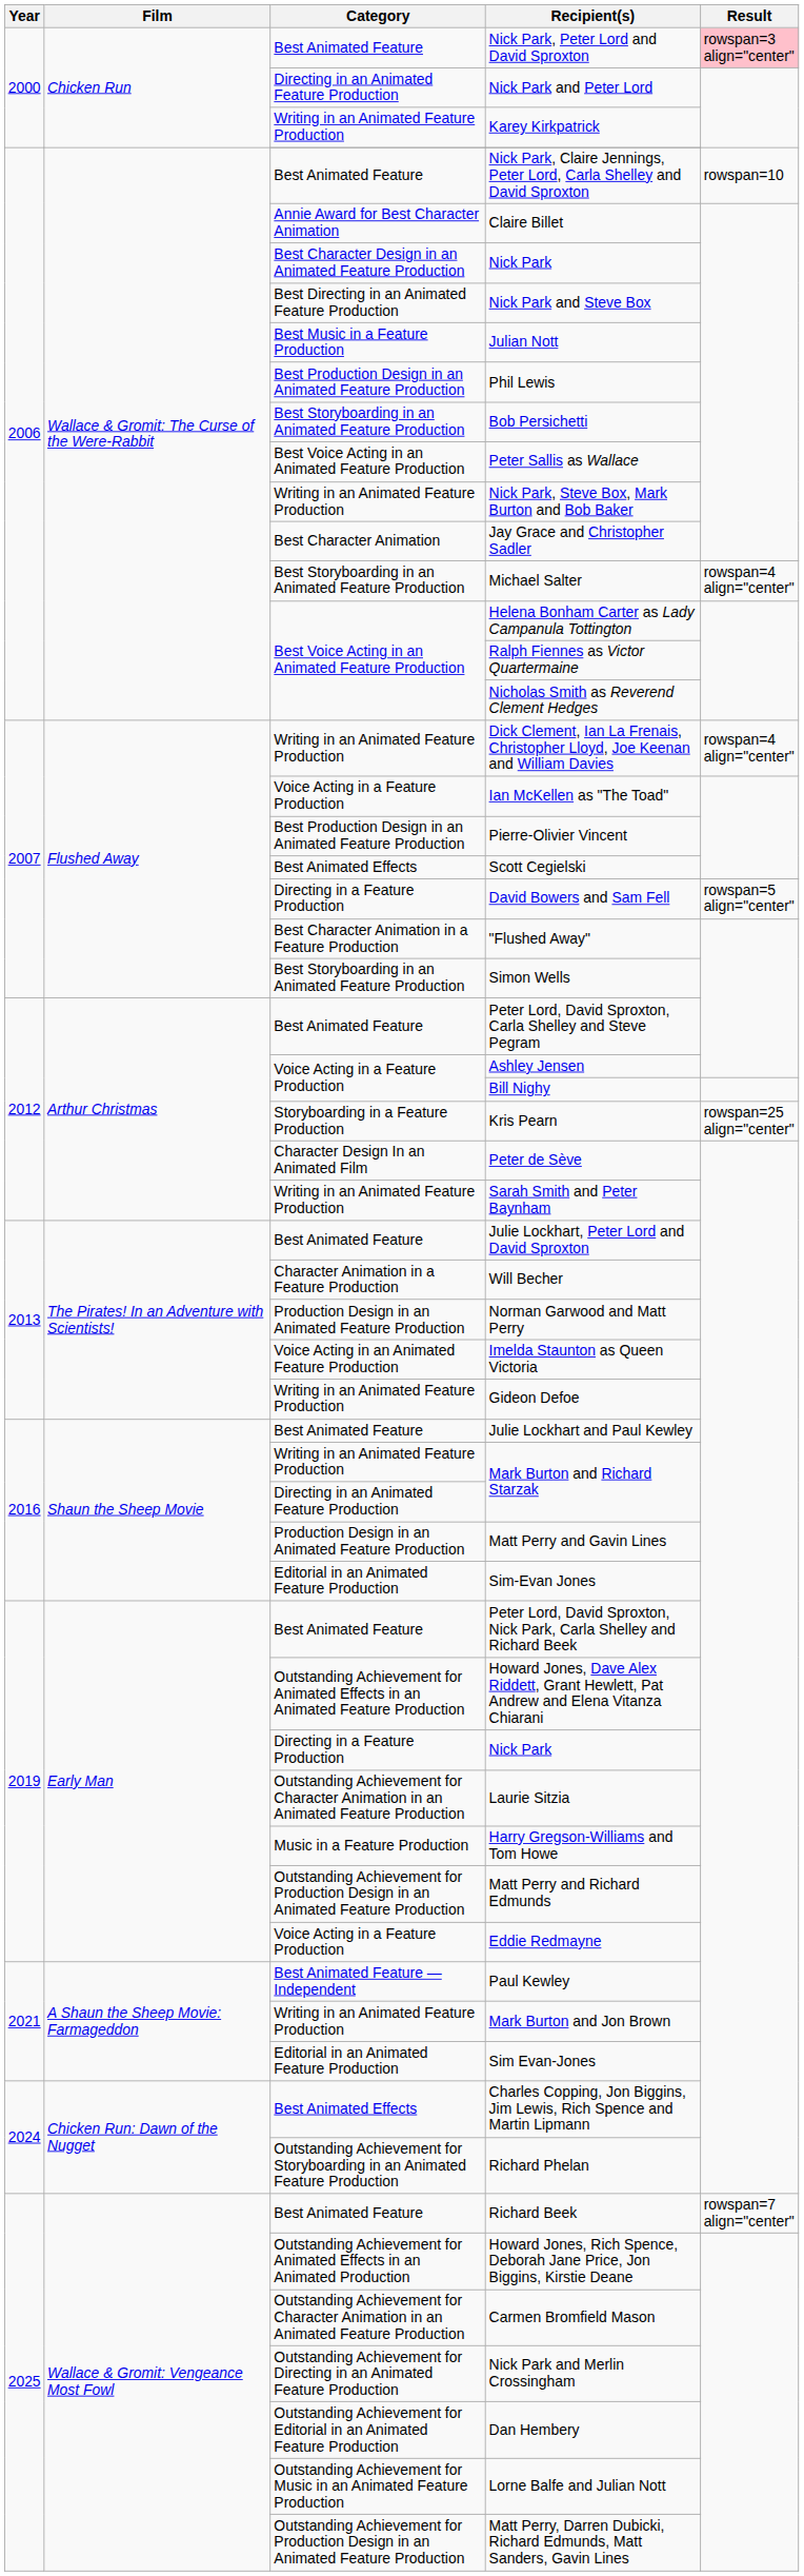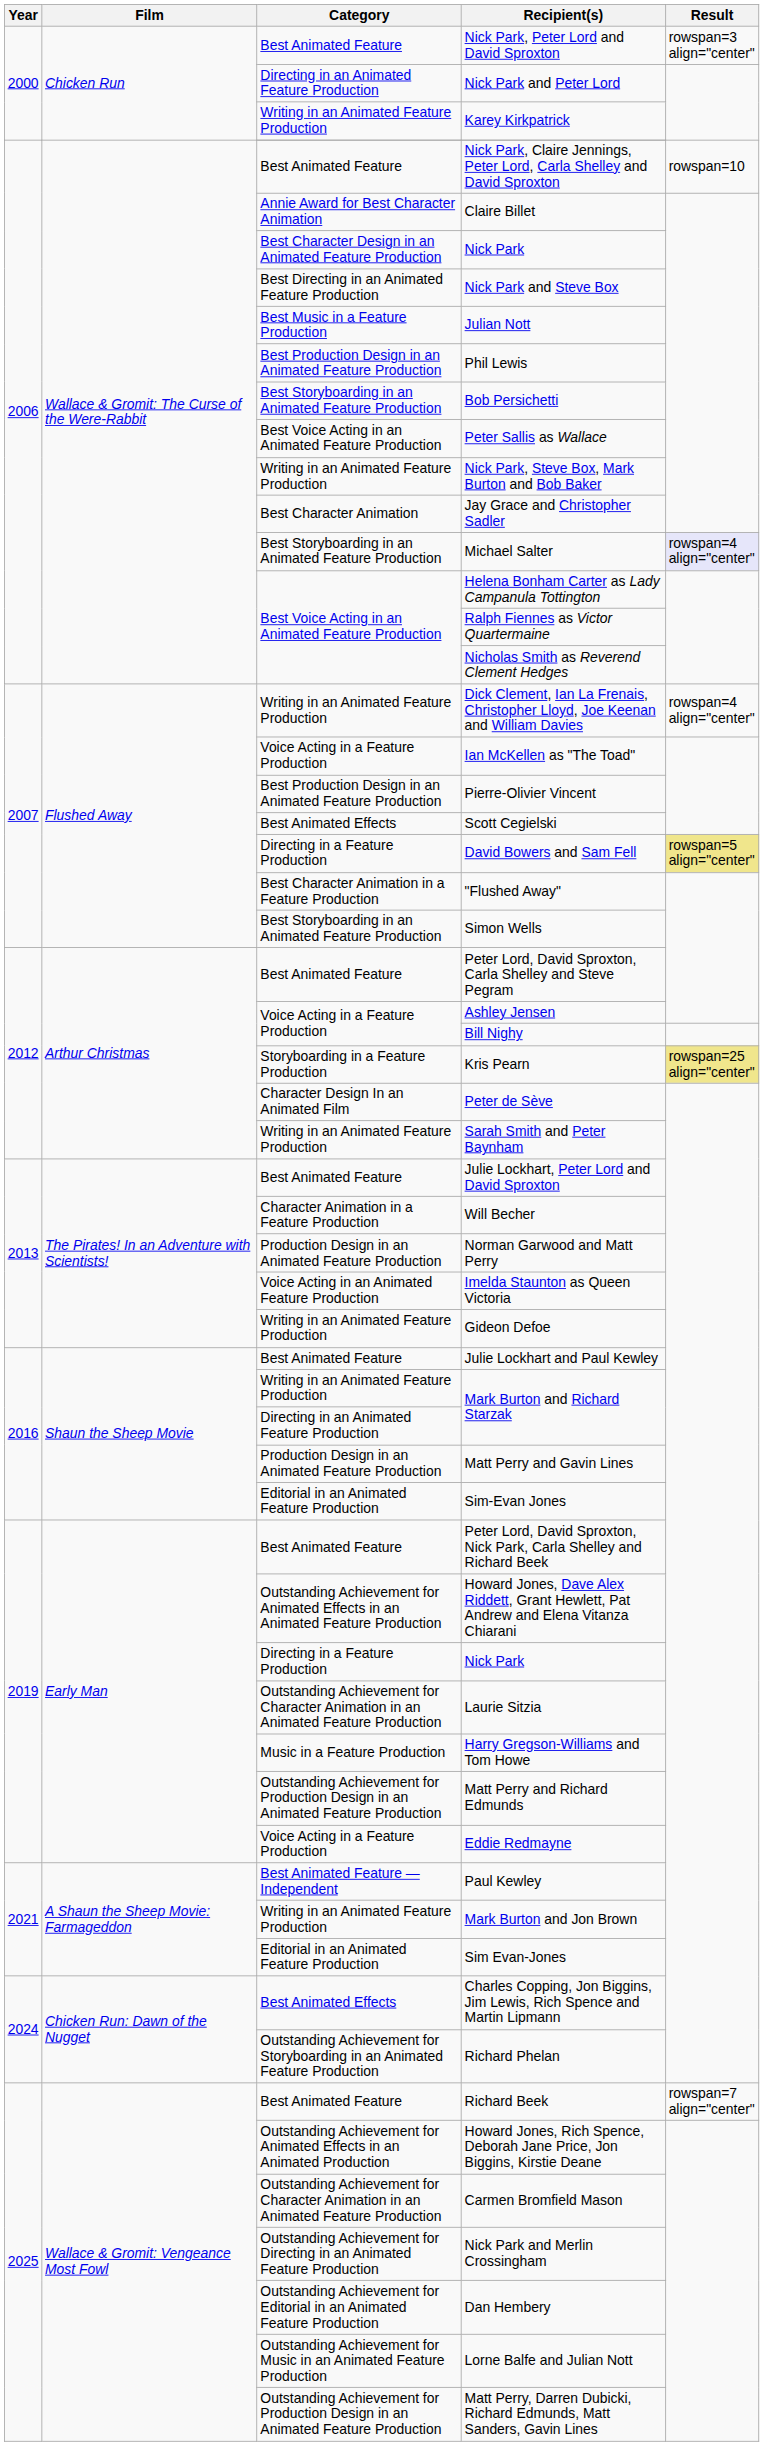Nick Park, Peter Lord and David Sproxton | Result: pink background -> no background
Michael Salter | Result: no background -> lavender background
David Bowers and Sam Fell | Result: no background -> khaki background
Kris Pearn | Result: no background -> khaki background
